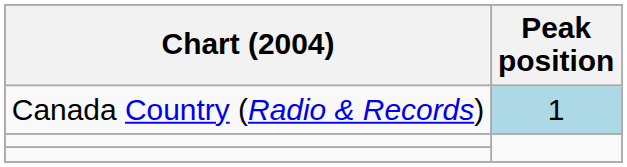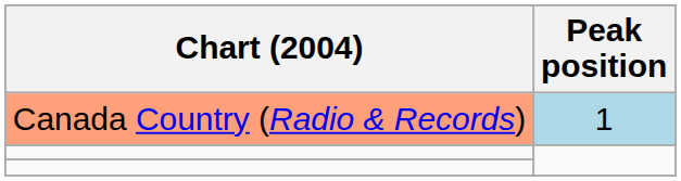row 2 | Chart (2004): no background -> lightsalmon background
